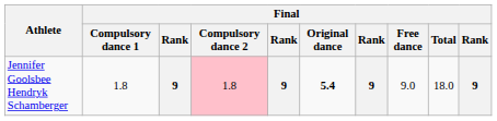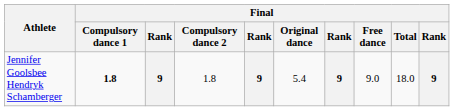Jennifer Goolsbee Hendryk Schamberger | Final / Compulsory dance 1: normal -> bold
Jennifer Goolsbee Hendryk Schamberger | Final / Compulsory dance 2: pink background -> no background
Jennifer Goolsbee Hendryk Schamberger | Final / Original dance: bold -> normal
